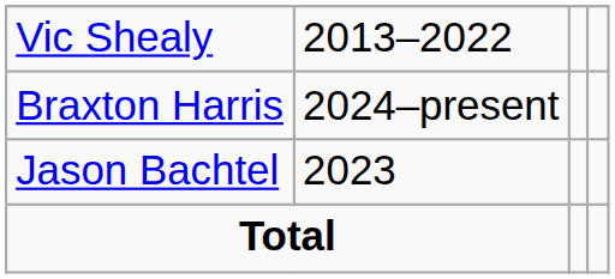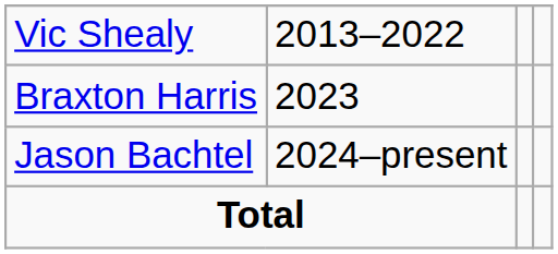Braxton Harris | column 2: 2024–present -> 2023
Jason Bachtel | column 2: 2023 -> 2024–present
